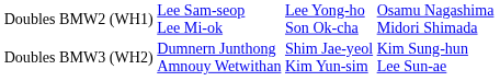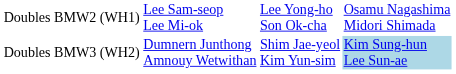Doubles BMW3 (WH2) | column 4: no background -> lightblue background
